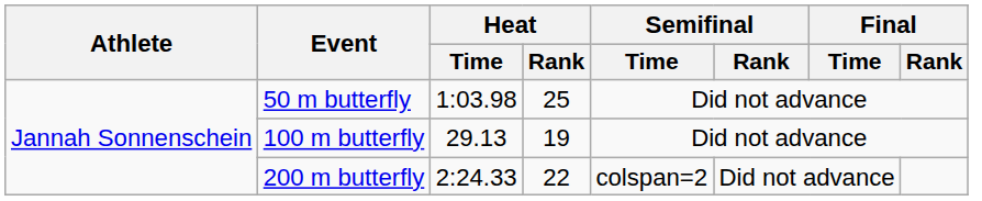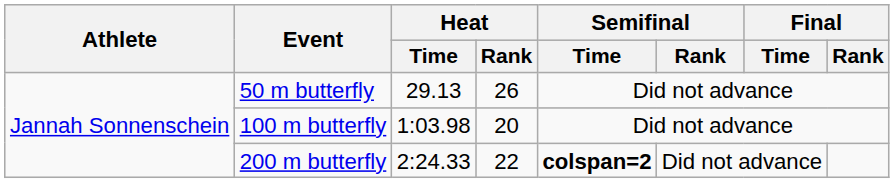50 m butterfly | Heat / Time: 1:03.98 -> 29.13
50 m butterfly | Heat / Rank: 25 -> 26
100 m butterfly | Heat / Time: 29.13 -> 1:03.98
100 m butterfly | Heat / Rank: 19 -> 20
200 m butterfly | Semifinal / Time: normal -> bold
